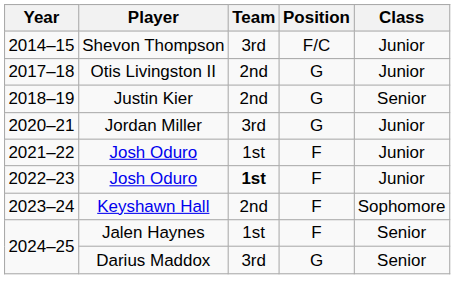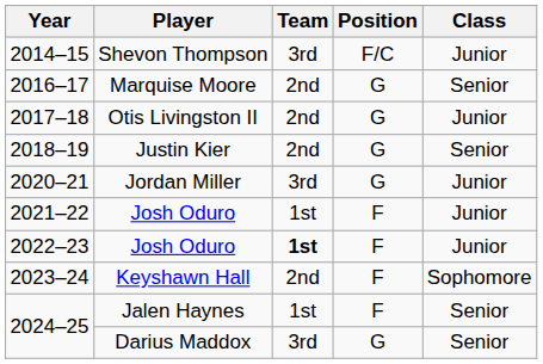+ row: 2016–17 | Marquise Moore | 2nd | G | Senior
